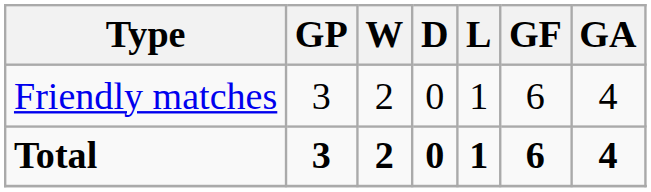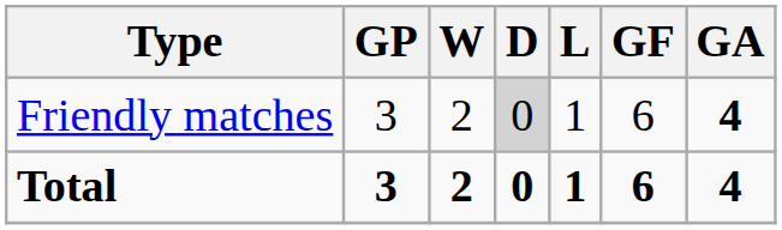Friendly matches | D: no background -> lightgrey background
Friendly matches | GA: normal -> bold
